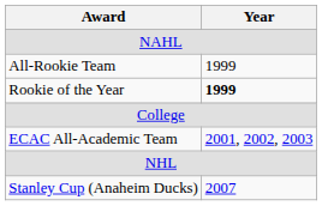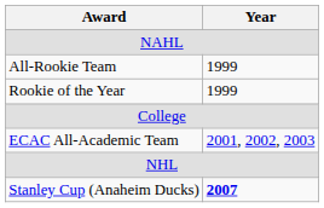Rookie of the Year | Year: bold -> normal
Stanley Cup (Anaheim Ducks) | Year: normal -> bold
